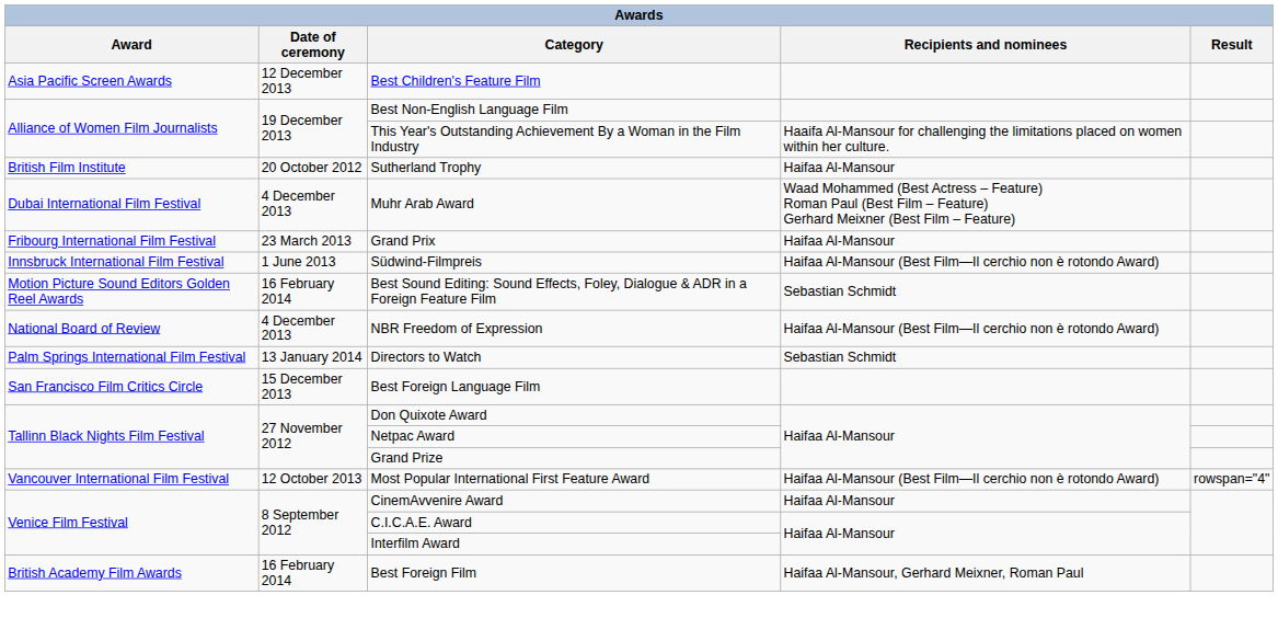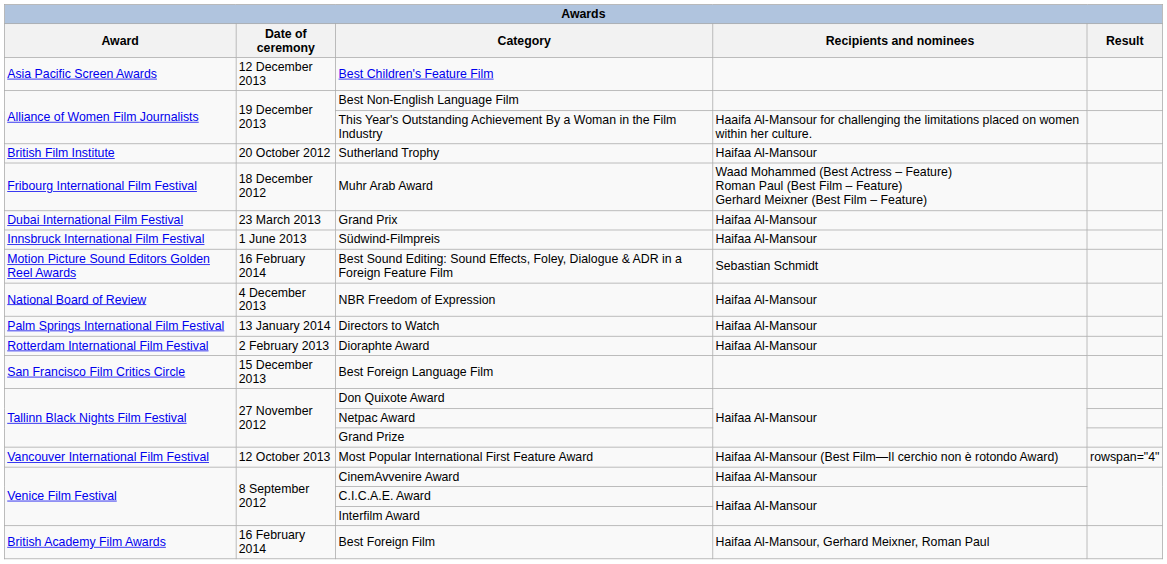Muhr Arab Award | Award: Dubai International Film Festival -> Fribourg International Film Festival
Muhr Arab Award | Date of ceremony: 4 December 2013 -> 18 December 2012
Grand Prix | Award: Fribourg International Film Festival -> Dubai International Film Festival
Südwind-Filmpreis | Recipients and nominees: Haifaa Al-Mansour (Best Film—Il cerchio non è rotondo Award) -> Haifaa Al-Mansour
NBR Freedom of Expression | Recipients and nominees: Haifaa Al-Mansour (Best Film—Il cerchio non è rotondo Award) -> Haifaa Al-Mansour
Directors to Watch | Recipients and nominees: Sebastian Schmidt -> Haifaa Al-Mansour
+ row: Rotterdam International Film Festival | 2 February 2013 | Dioraphte Award | Haifaa Al-Mansour
